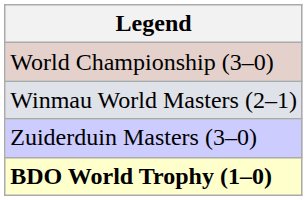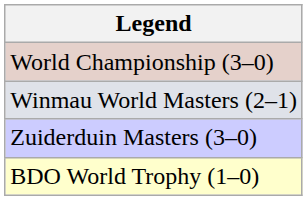row 5 | column 1: bold -> normal
